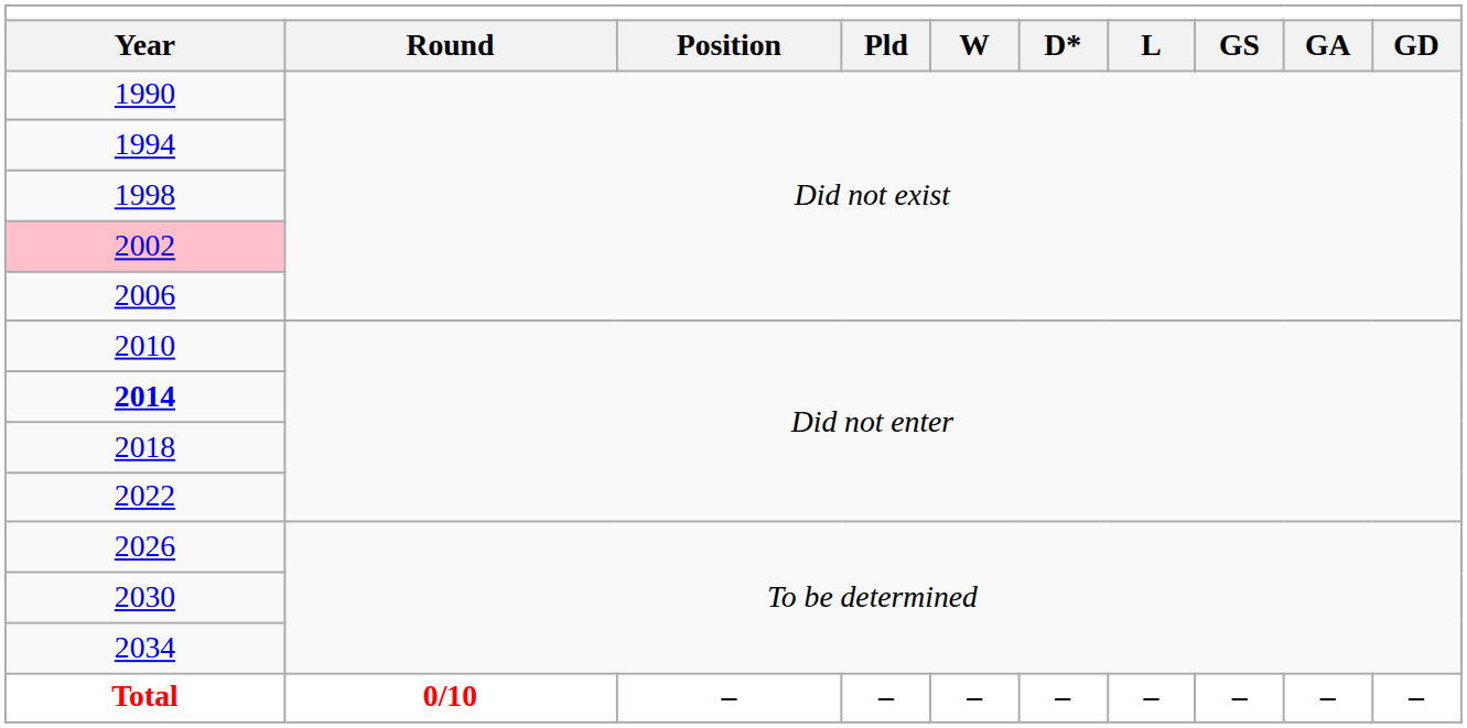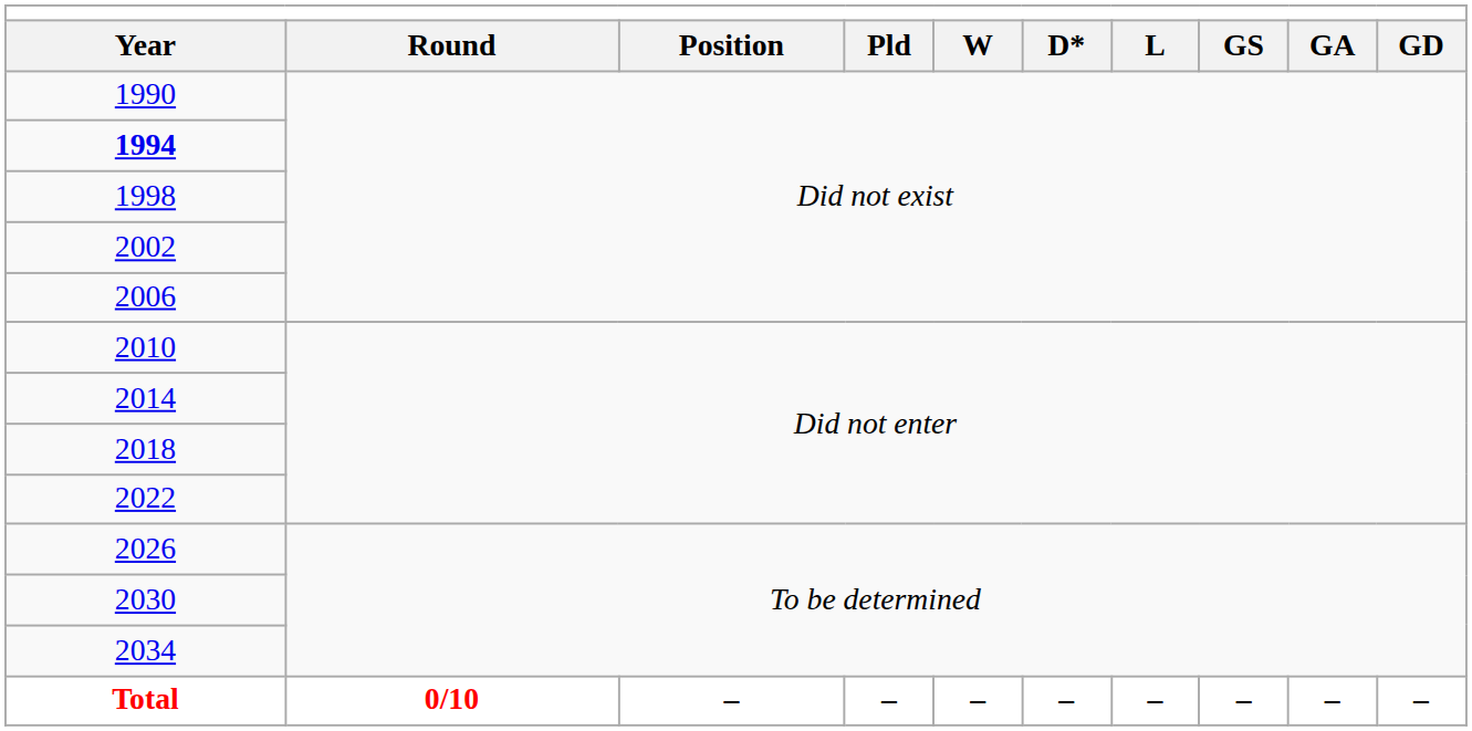1994 | Year: normal -> bold
2002 | Year: pink background -> no background
2014 | Year: bold -> normal
